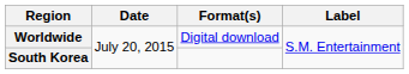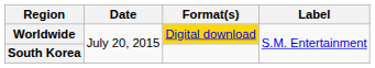Worldwide | Format(s): no background -> gold background
